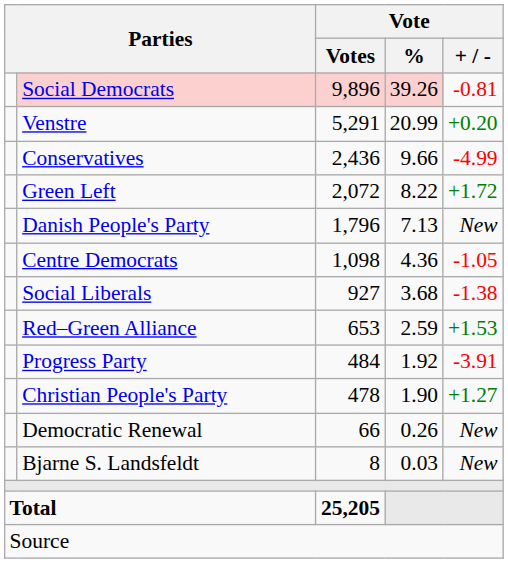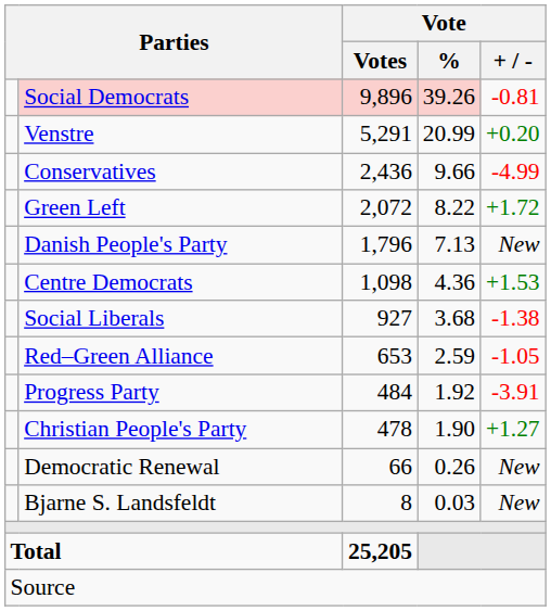Centre Democrats | Vote / + / -: -1.05 -> +1.53
Red–Green Alliance | Vote / + / -: +1.53 -> -1.05
